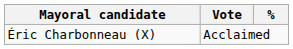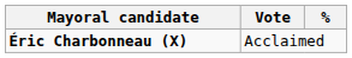Éric Charbonneau (X) | Mayoral candidate: normal -> bold
